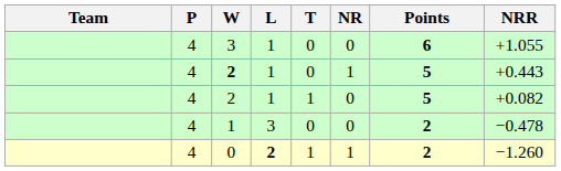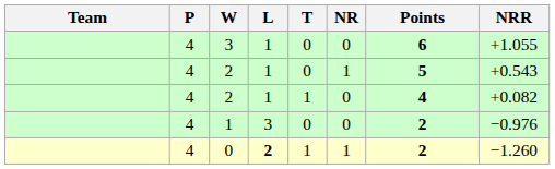row 3 | W: bold -> normal
row 3 | NRR: +0.443 -> +0.543
row 4 | Points: 5 -> 4
row 5 | NRR: −0.478 -> −0.976
